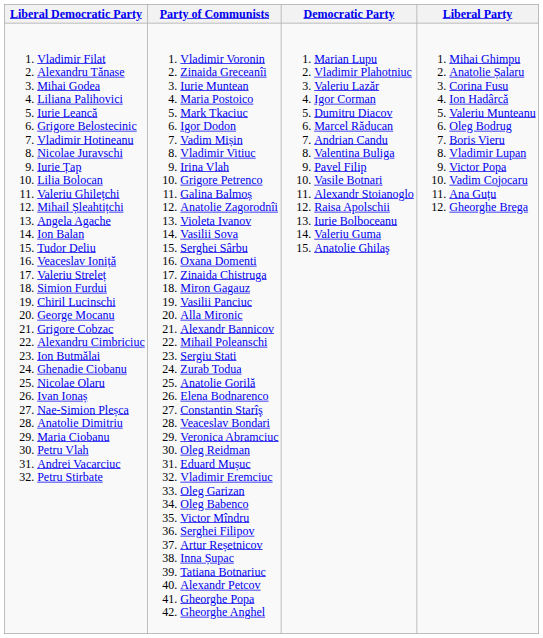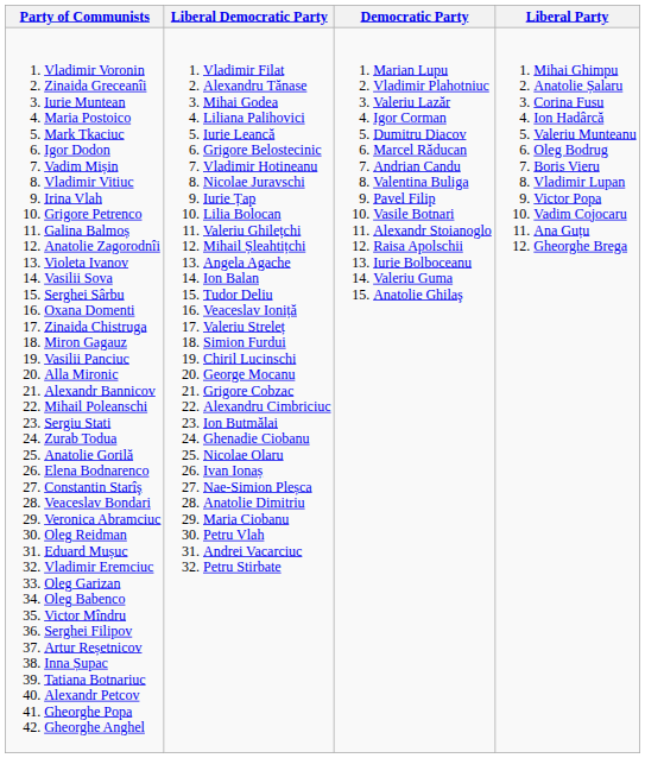columns swapped: Party of Communists <-> Liberal Democratic Party
